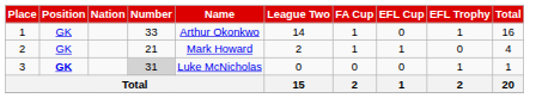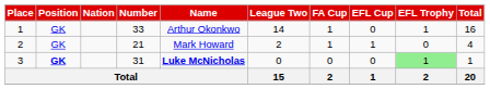3 | Number: lightgrey background -> no background
3 | Name: normal -> bold
3 | EFL Trophy: no background -> lightgreen background
